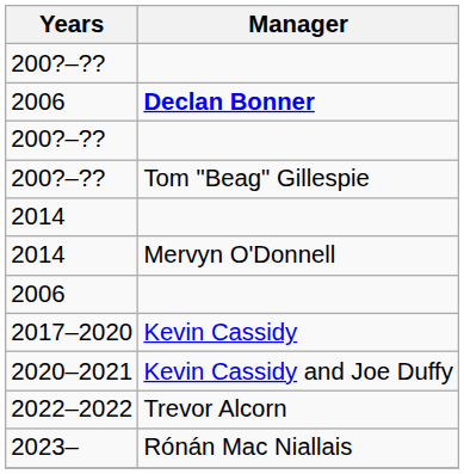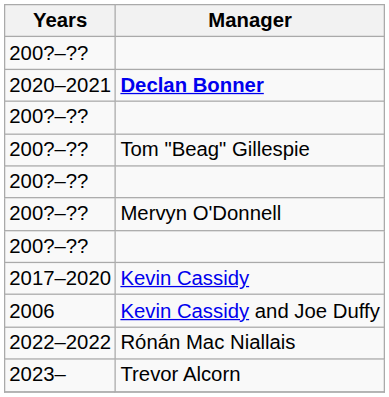row 3 | Years: 2006 -> 2020–2021
row 6 | Years: 2014 -> 200?–??
row 7 | Years: 2014 -> 200?–??
row 8 | Years: 2006 -> 200?–??
row 10 | Years: 2020–2021 -> 2006
row 11 | Manager: Trevor Alcorn -> Rónán Mac Niallais
row 12 | Manager: Rónán Mac Niallais -> Trevor Alcorn
